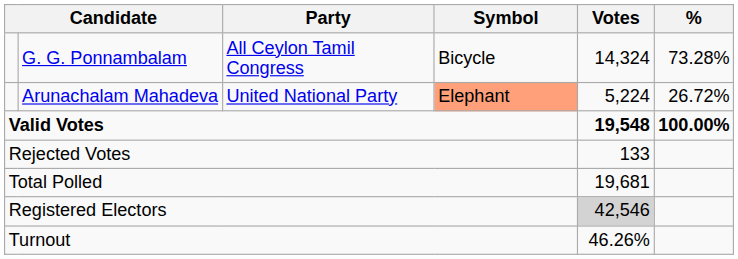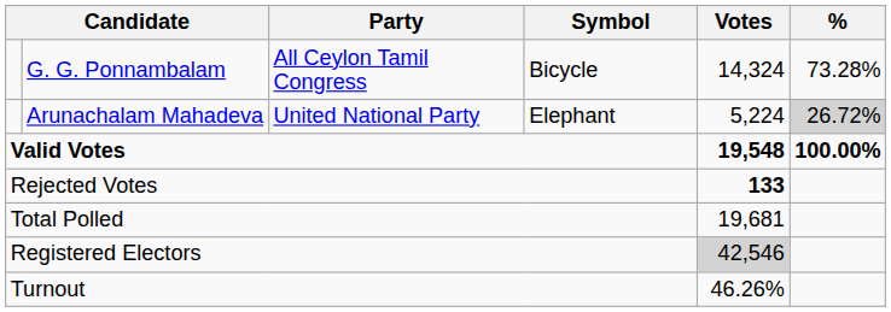Arunachalam Mahadeva | Symbol: lightsalmon background -> no background
Arunachalam Mahadeva | %: no background -> lightgrey background
Rejected Votes | Votes: normal -> bold
